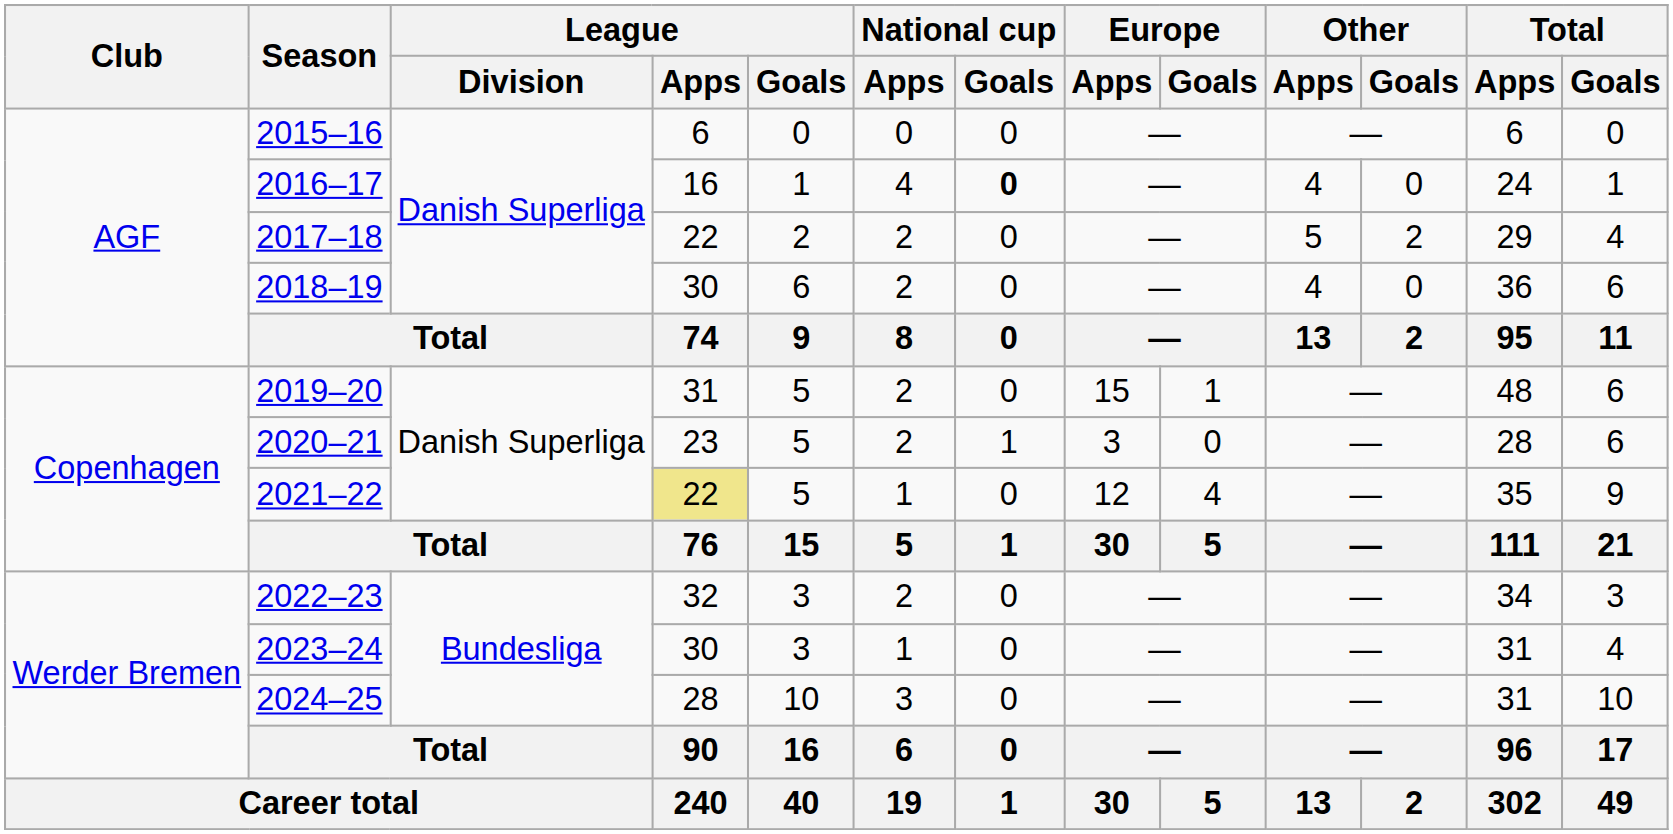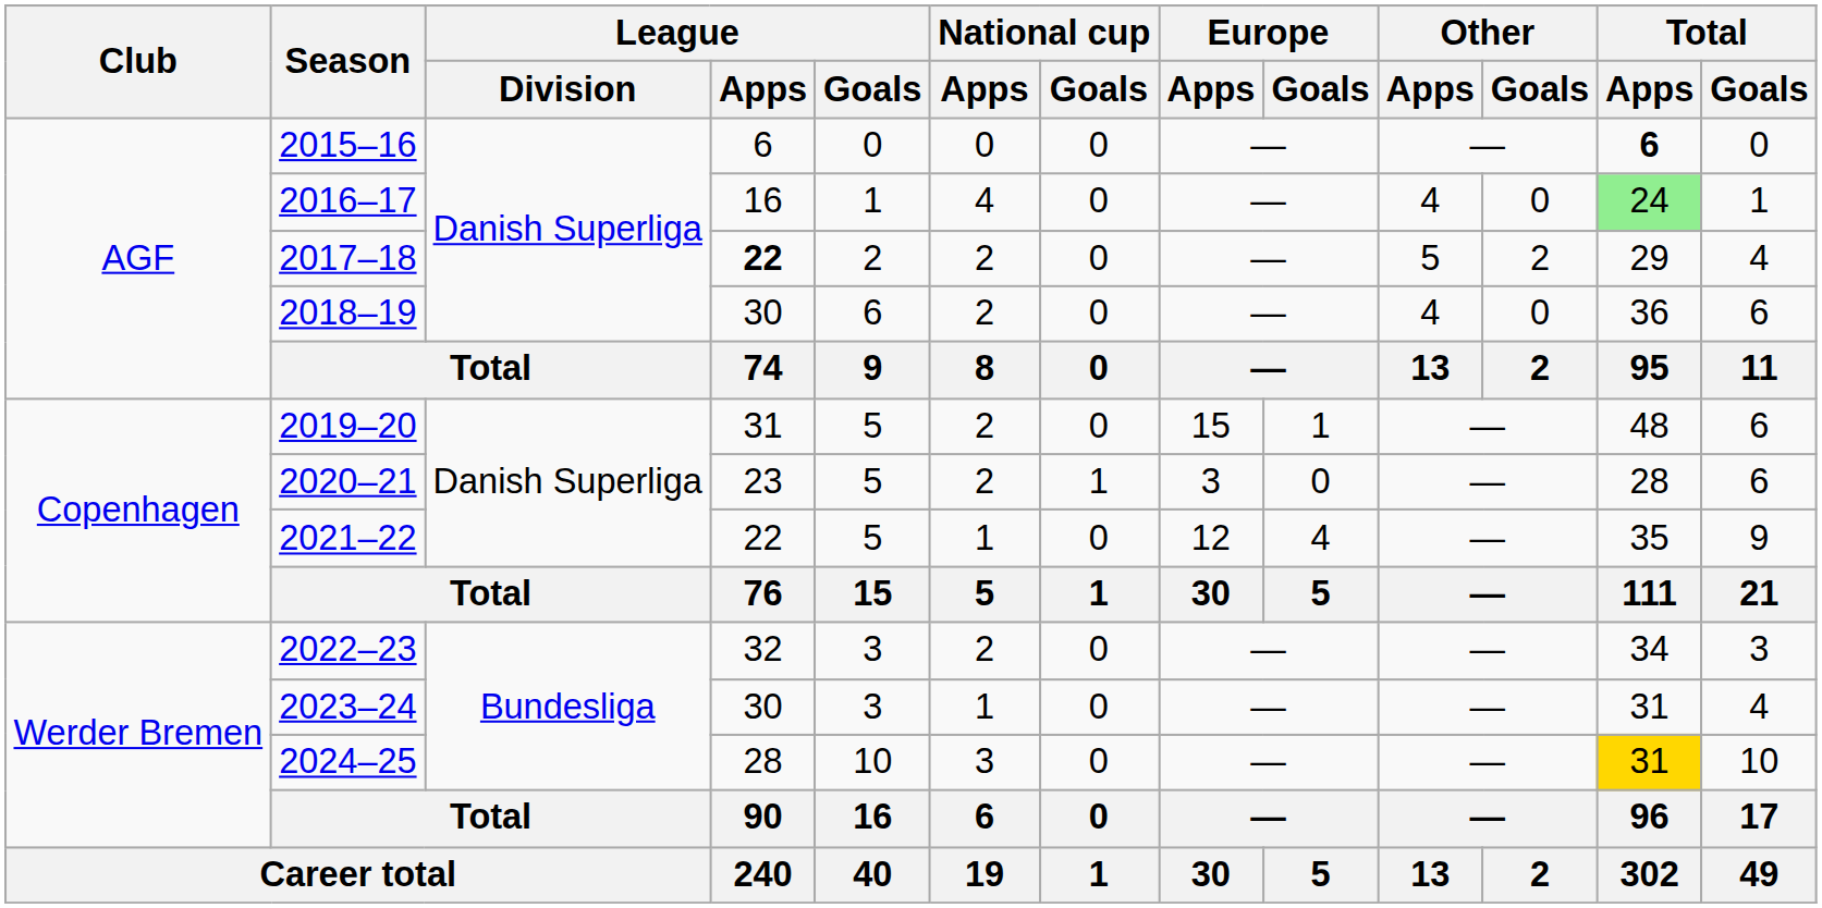2015–16 | Total / Apps: normal -> bold
2016–17 | National cup / Goals: bold -> normal
2016–17 | Total / Apps: no background -> lightgreen background
2017–18 | League / Apps: normal -> bold
2021–22 | League / Apps: khaki background -> no background
2024–25 | Total / Apps: no background -> gold background
